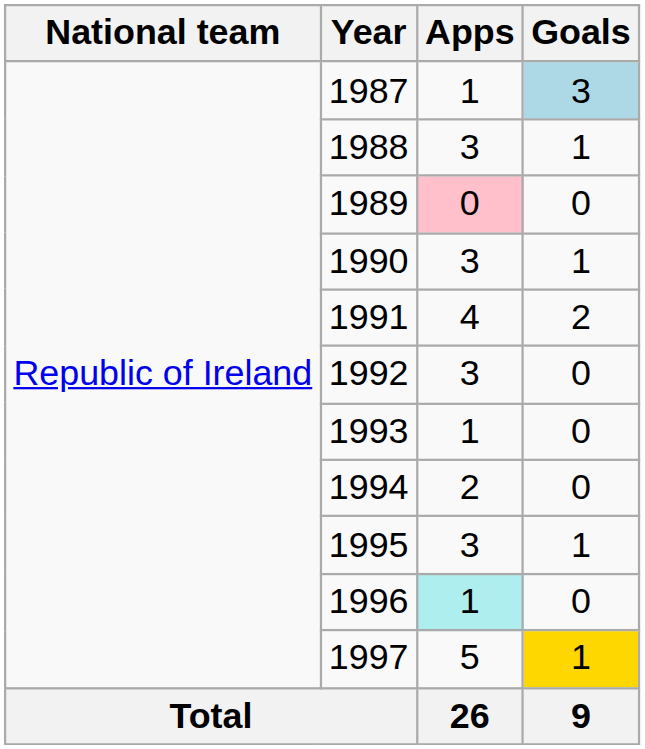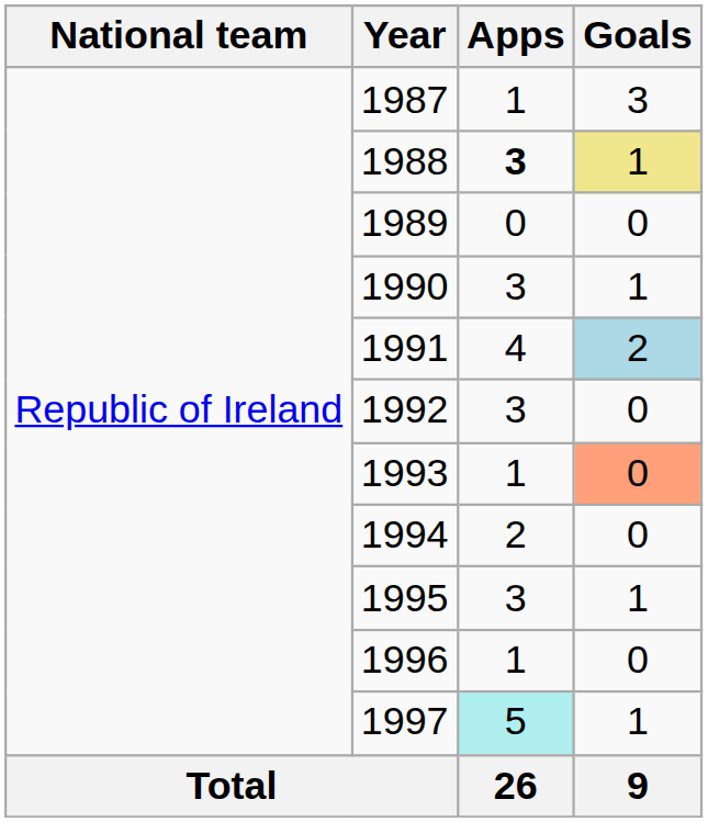1987 | Goals: lightblue background -> no background
1988 | Apps: normal -> bold
1988 | Goals: no background -> khaki background
1989 | Apps: pink background -> no background
1991 | Goals: no background -> lightblue background
1993 | Goals: no background -> lightsalmon background
1996 | Apps: paleturquoise background -> no background
1997 | Apps: no background -> paleturquoise background
1997 | Goals: gold background -> no background
